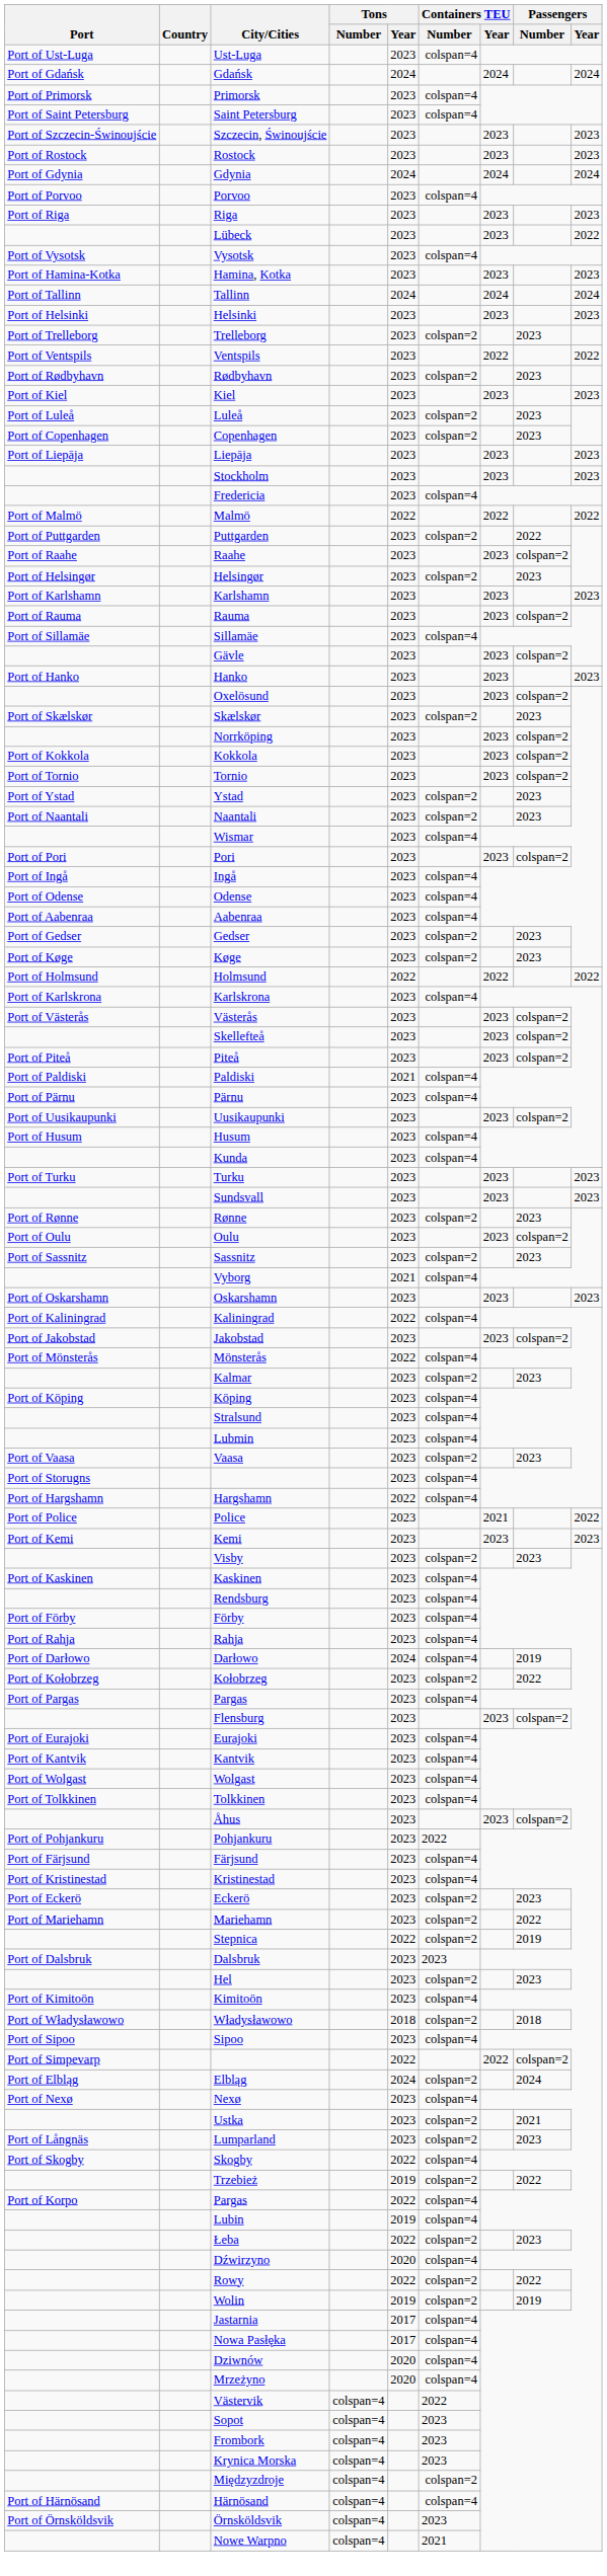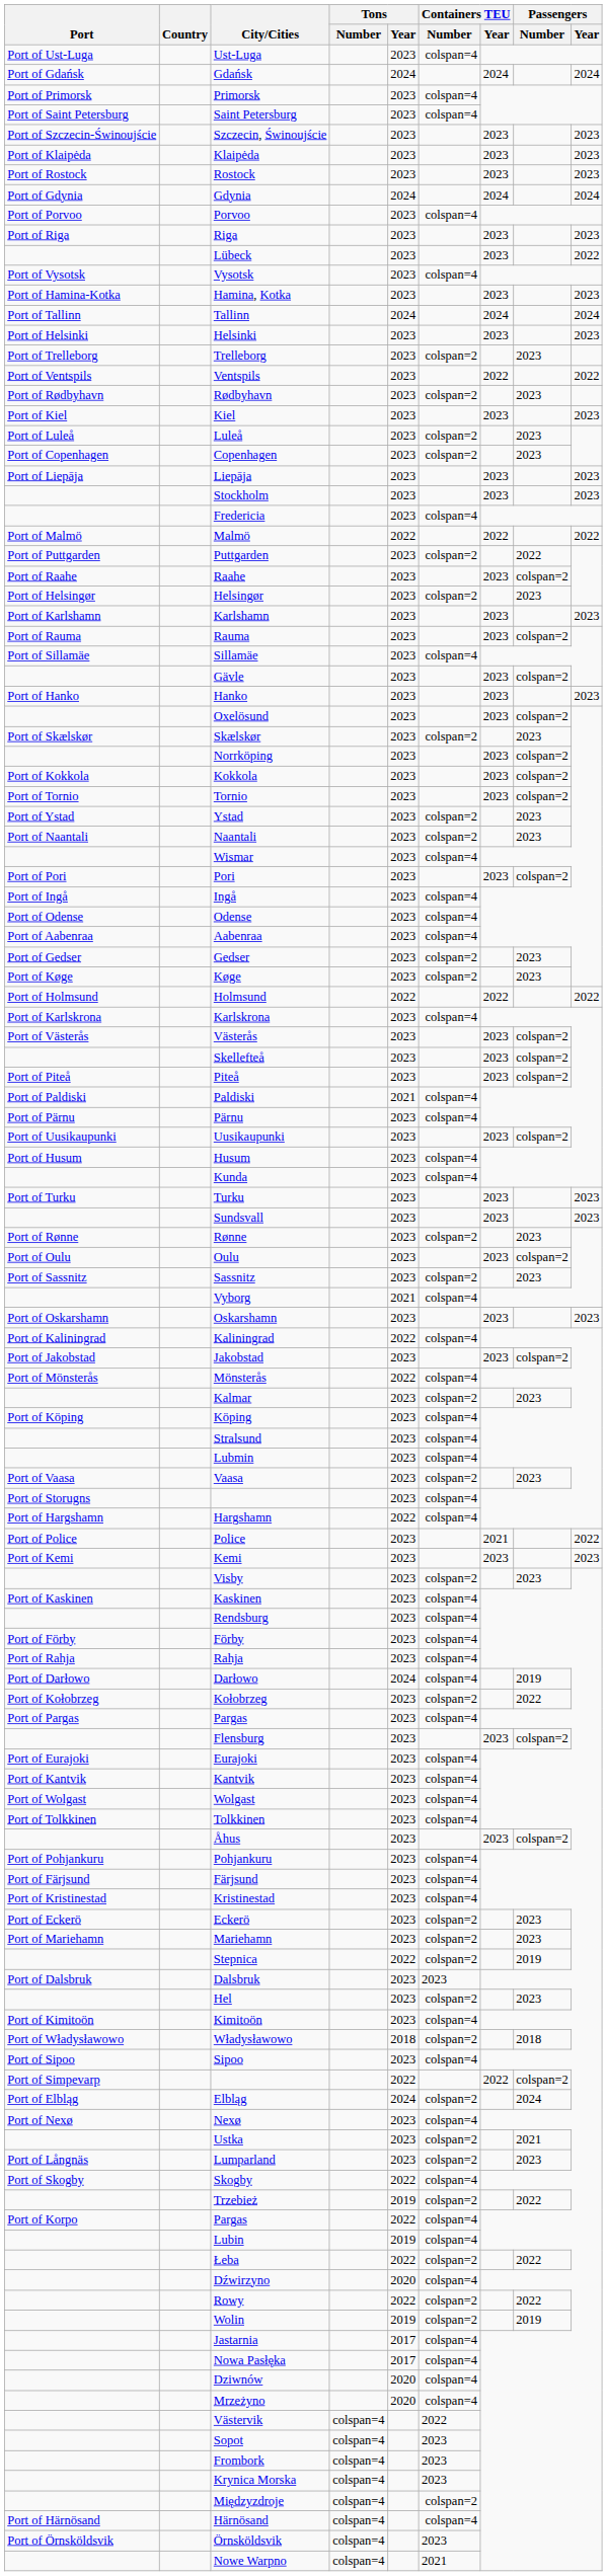+ row: Port of Klaipėda | Klaipėda | 2023 | 2023 | 2023
Pohjankuru | Containers TEU / Number: 2022 -> colspan=4
Mariehamn | Passengers / Number: 2022 -> 2023
Łeba | Passengers / Number: 2023 -> 2022
